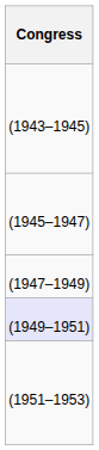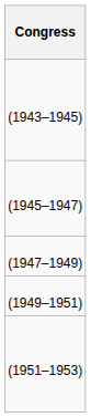row 5 | column 1: lavender background -> no background
